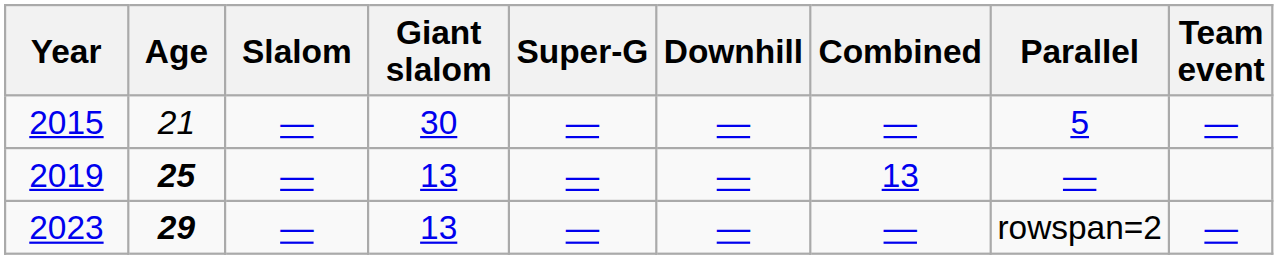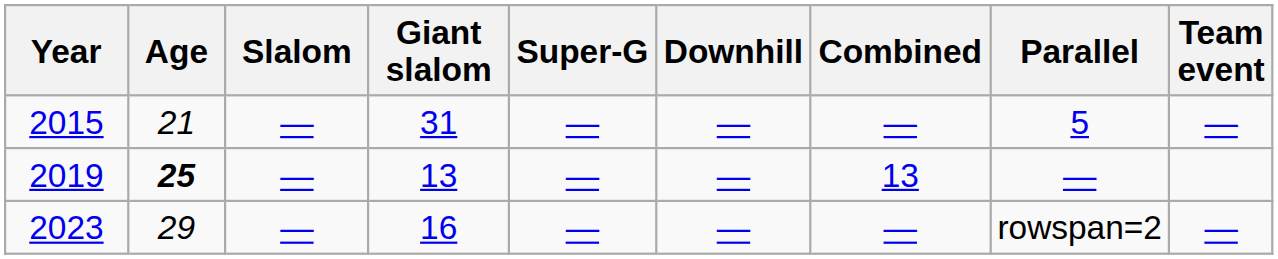2015 | Giant slalom: 30 -> 31
2023 | Age: bold -> normal
2023 | Giant slalom: 13 -> 16
